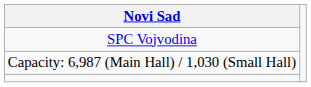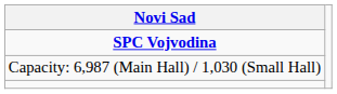SPC Vojvodina | Novi Sad: normal -> bold
